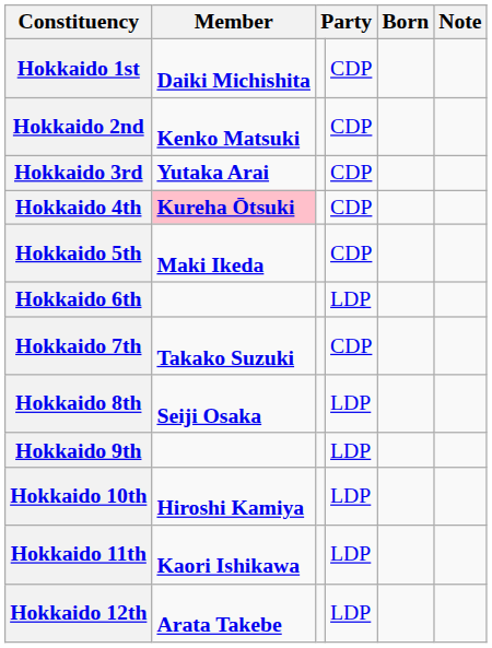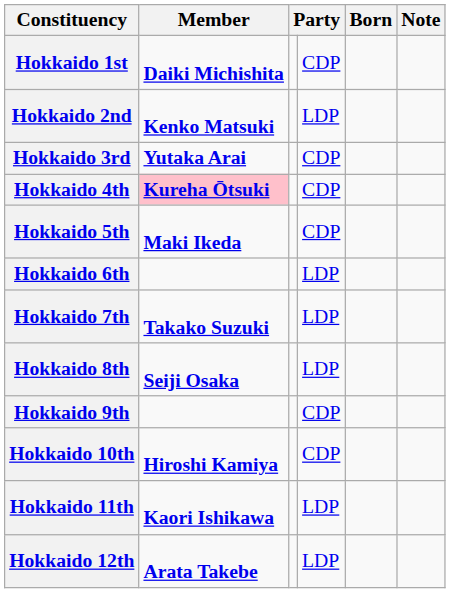Hokkaido 2nd | column 4: CDP -> LDP
Hokkaido 7th | column 4: CDP -> LDP
Hokkaido 9th | column 4: LDP -> CDP
Hokkaido 10th | column 4: LDP -> CDP
